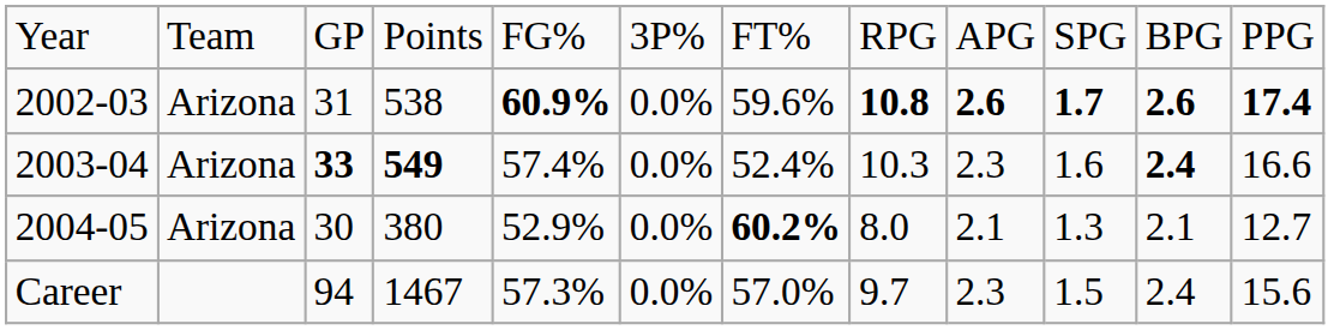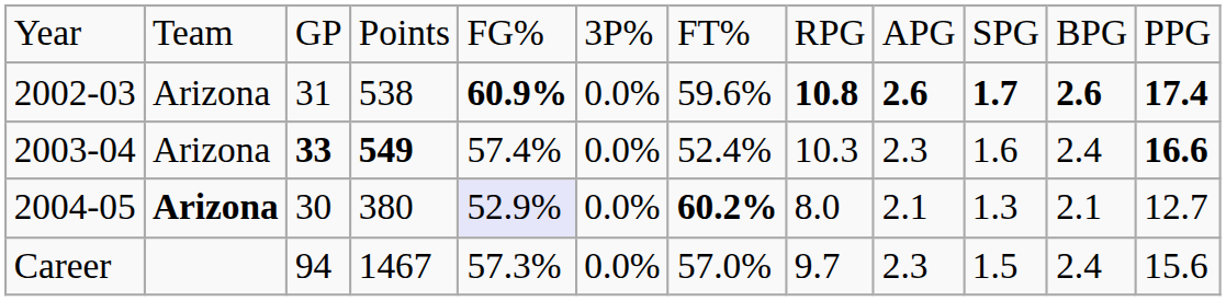2003-04 | column 11: bold -> normal
2003-04 | column 12: normal -> bold
2004-05 | column 2: normal -> bold
2004-05 | column 5: no background -> lavender background
